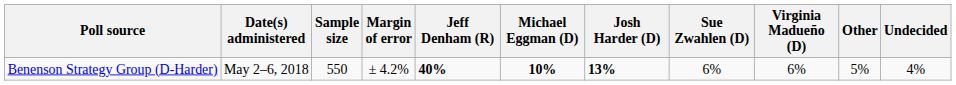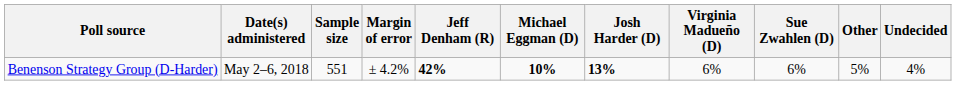columns swapped: Virginia Madueño (D) <-> Sue Zwahlen (D)
Benenson Strategy Group (D-Harder) | Sample size: 550 -> 551
Benenson Strategy Group (D-Harder) | Jeff Denham (R): 40% -> 42%
